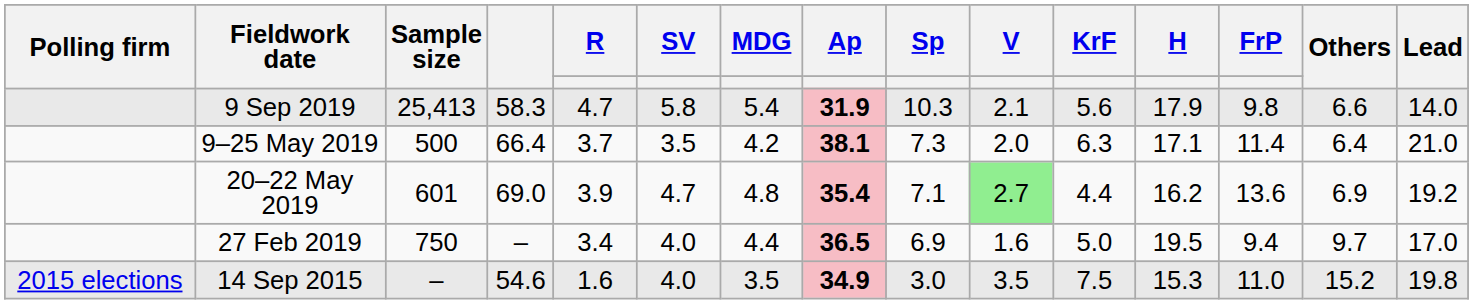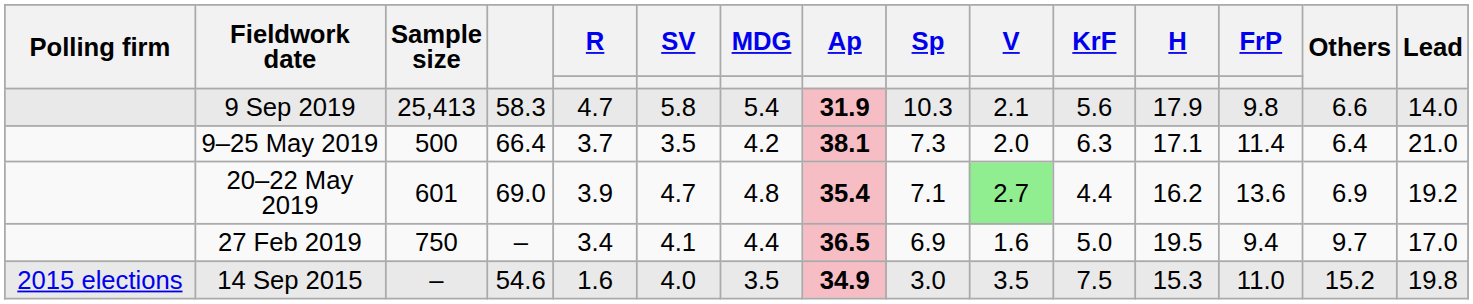27 Feb 2019 | SV: 4.0 -> 4.1
